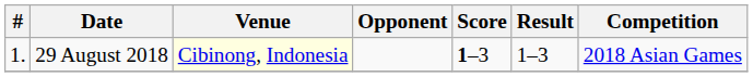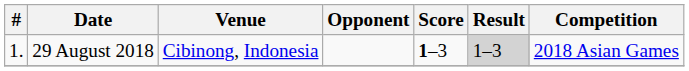29 August 2018 | Venue: lightyellow background -> no background
29 August 2018 | Result: no background -> lightgrey background
